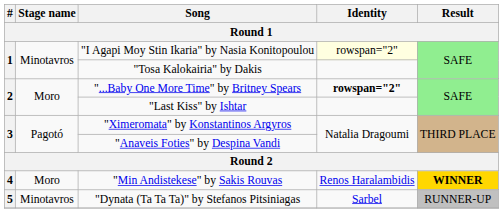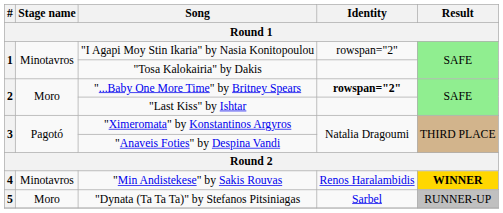"I Agapi Moy Stin Ikaria" by Nasia Konitopoulou | Identity: lightyellow background -> no background
"Min Andistekese" by Sakis Rouvas | Stage name: Moro -> Minotavros
"Dynata (Ta Ta Ta)" by Stefanos Pitsiniagas | Stage name: Minotavros -> Moro
